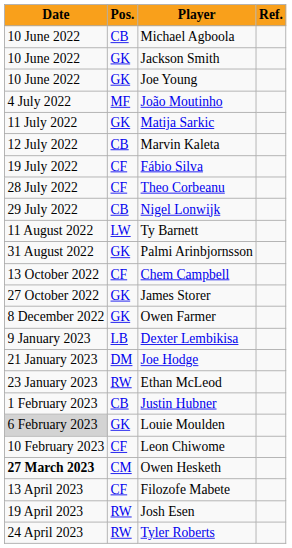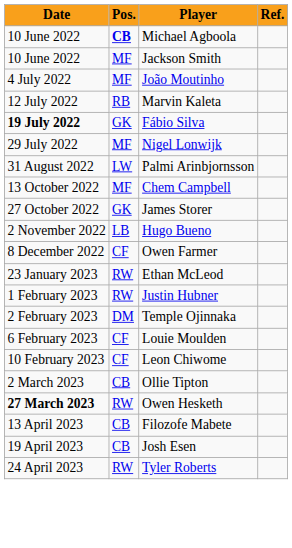Michael Agboola | Pos.: normal -> bold
Jackson Smith | Pos.: GK -> MF
- row: 10 June 2022 | GK | Joe Young
- row: 11 July 2022 | GK | Matija Sarkic
Marvin Kaleta | Pos.: CB -> RB
Fábio Silva | Date: normal -> bold
Fábio Silva | Pos.: CF -> GK
- row: 28 July 2022 | CF | Theo Corbeanu
Nigel Lonwijk | Pos.: CB -> MF
- row: 11 August 2022 | LW | Ty Barnett
Palmi Arinbjornsson | Pos.: GK -> LW
Chem Campbell | Pos.: CF -> MF
+ row: 2 November 2022 | LB | Hugo Bueno
Owen Farmer | Pos.: GK -> CF
- row: 9 January 2023 | LB | Dexter Lembikisa
- row: 21 January 2023 | DM | Joe Hodge
Justin Hubner | Pos.: CB -> RW
+ row: 2 February 2023 | DM | Temple Ojinnaka
Louie Moulden | Date: lightgrey background -> no background
Louie Moulden | Pos.: GK -> CF
+ row: 2 March 2023 | CB | Ollie Tipton
Owen Hesketh | Pos.: CM -> RW
Filozofe Mabete | Pos.: CF -> CB
Josh Esen | Pos.: RW -> CB
